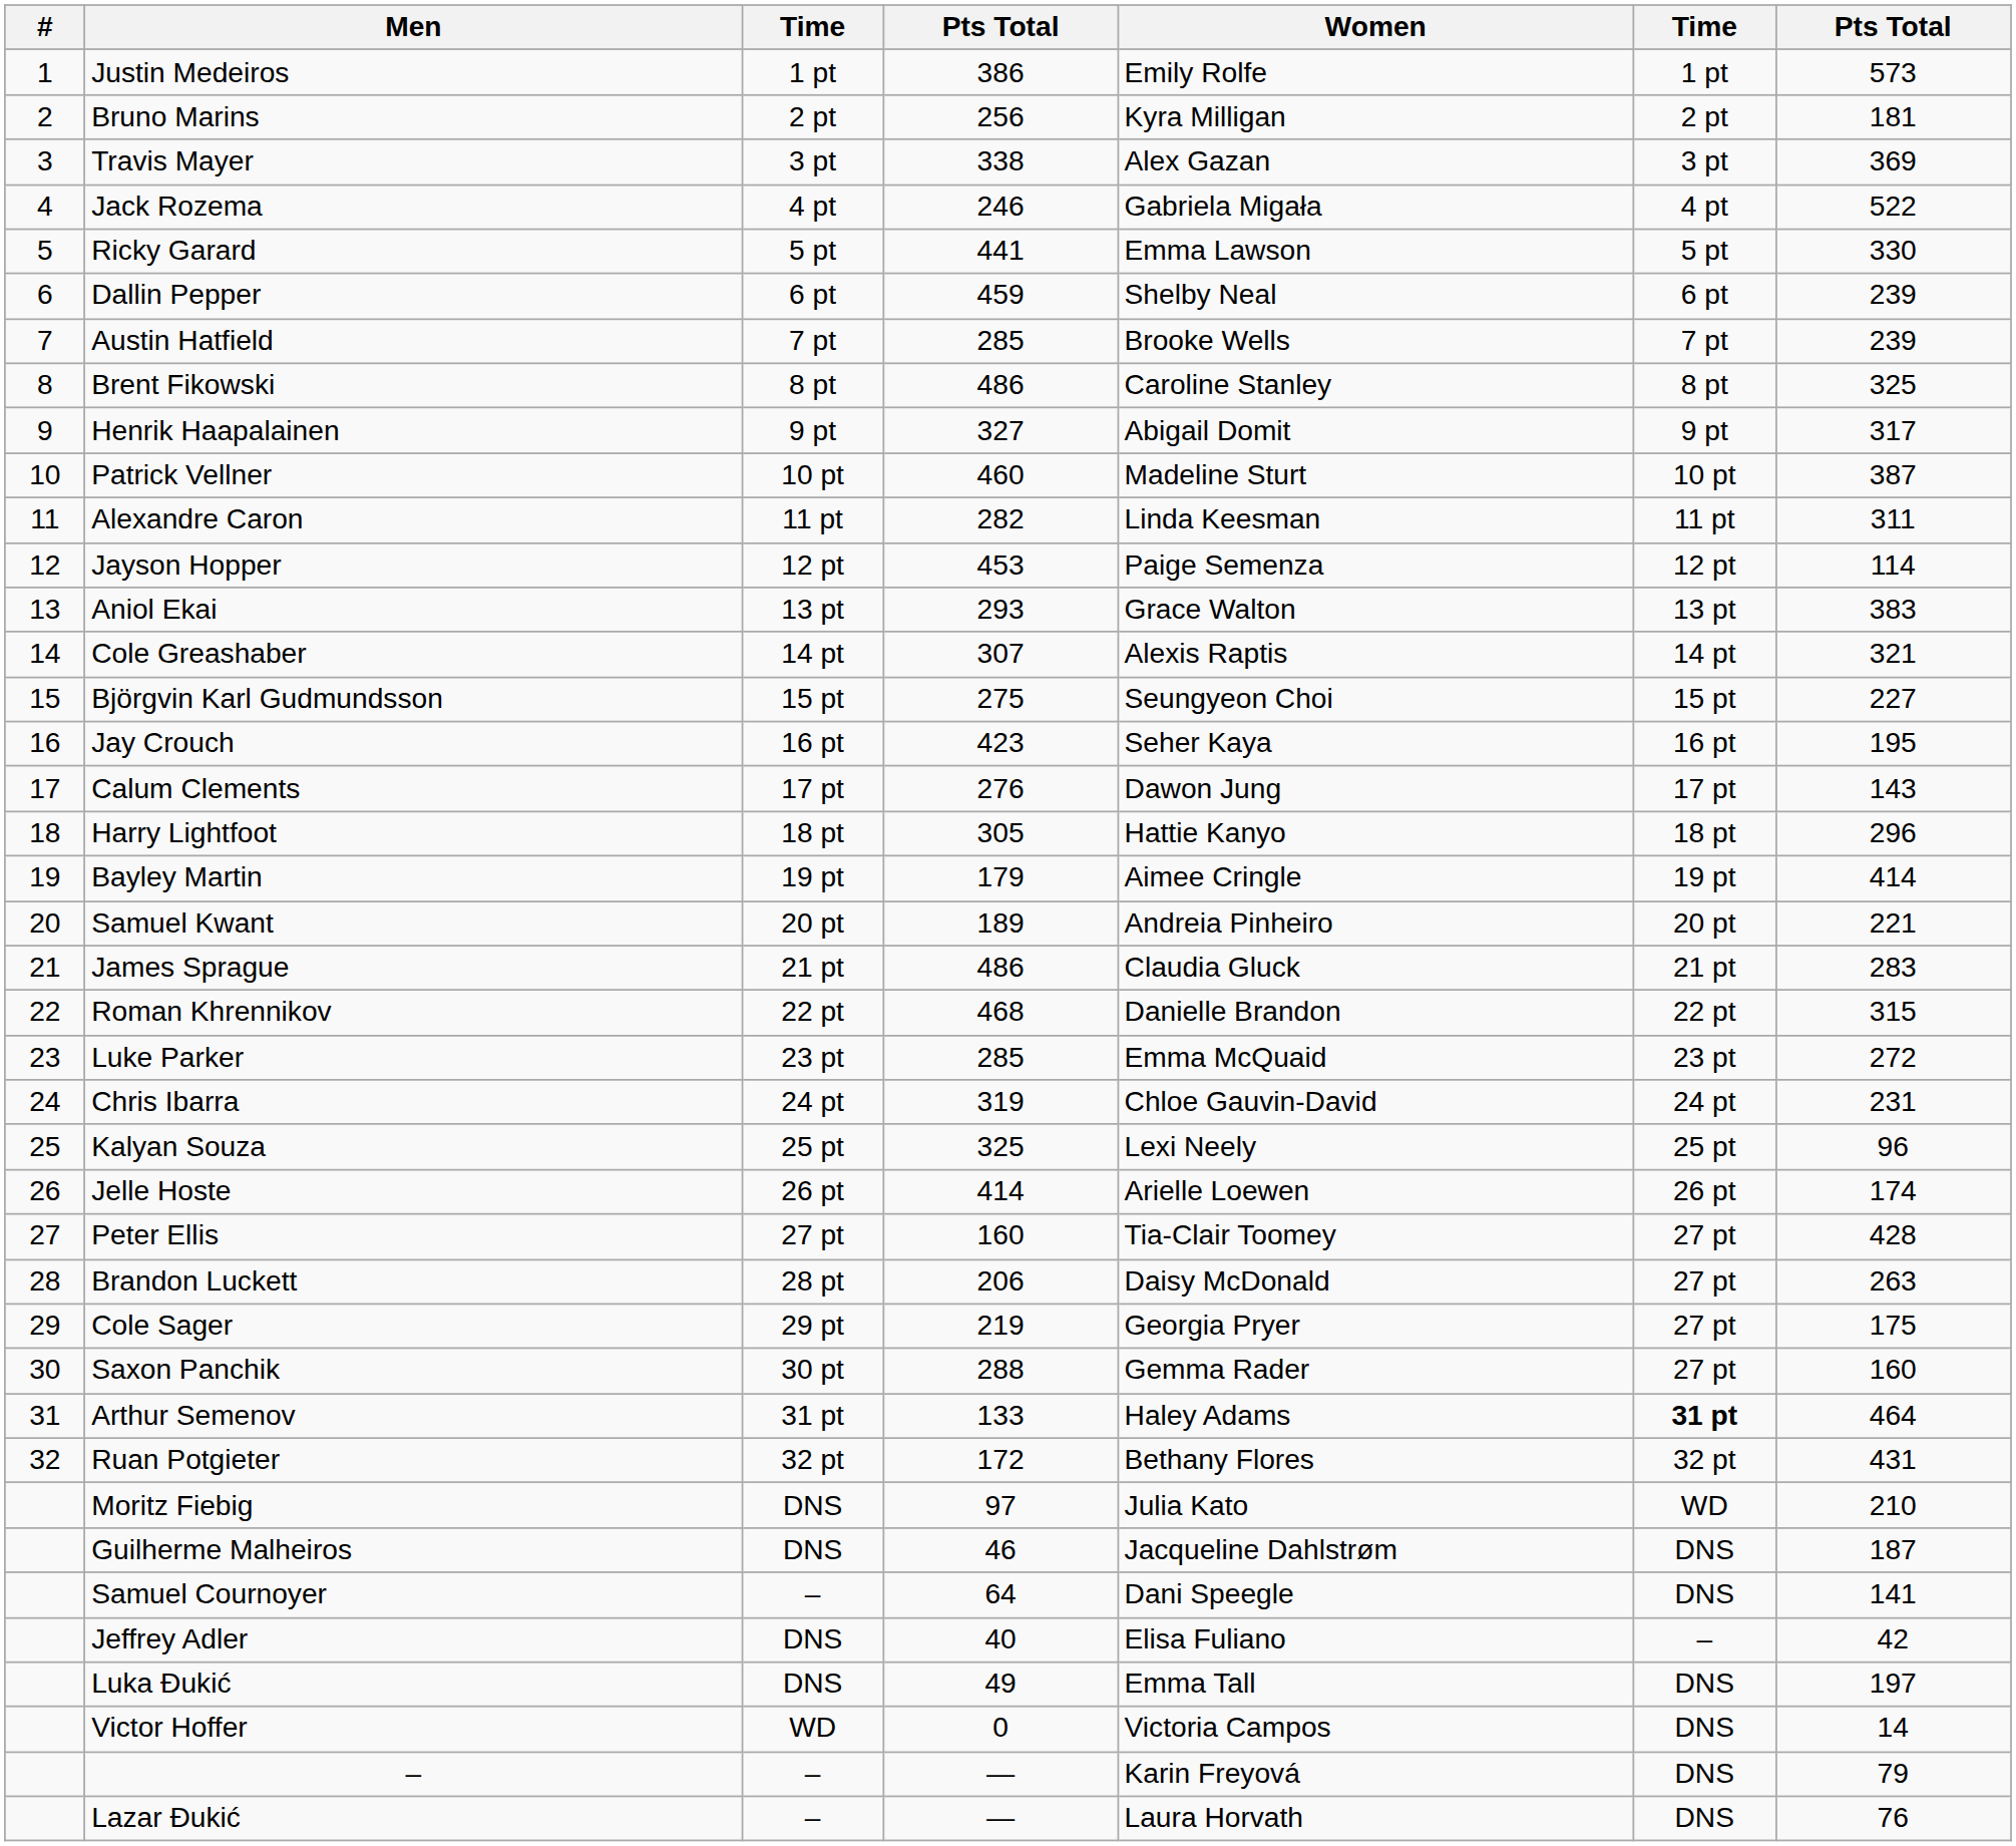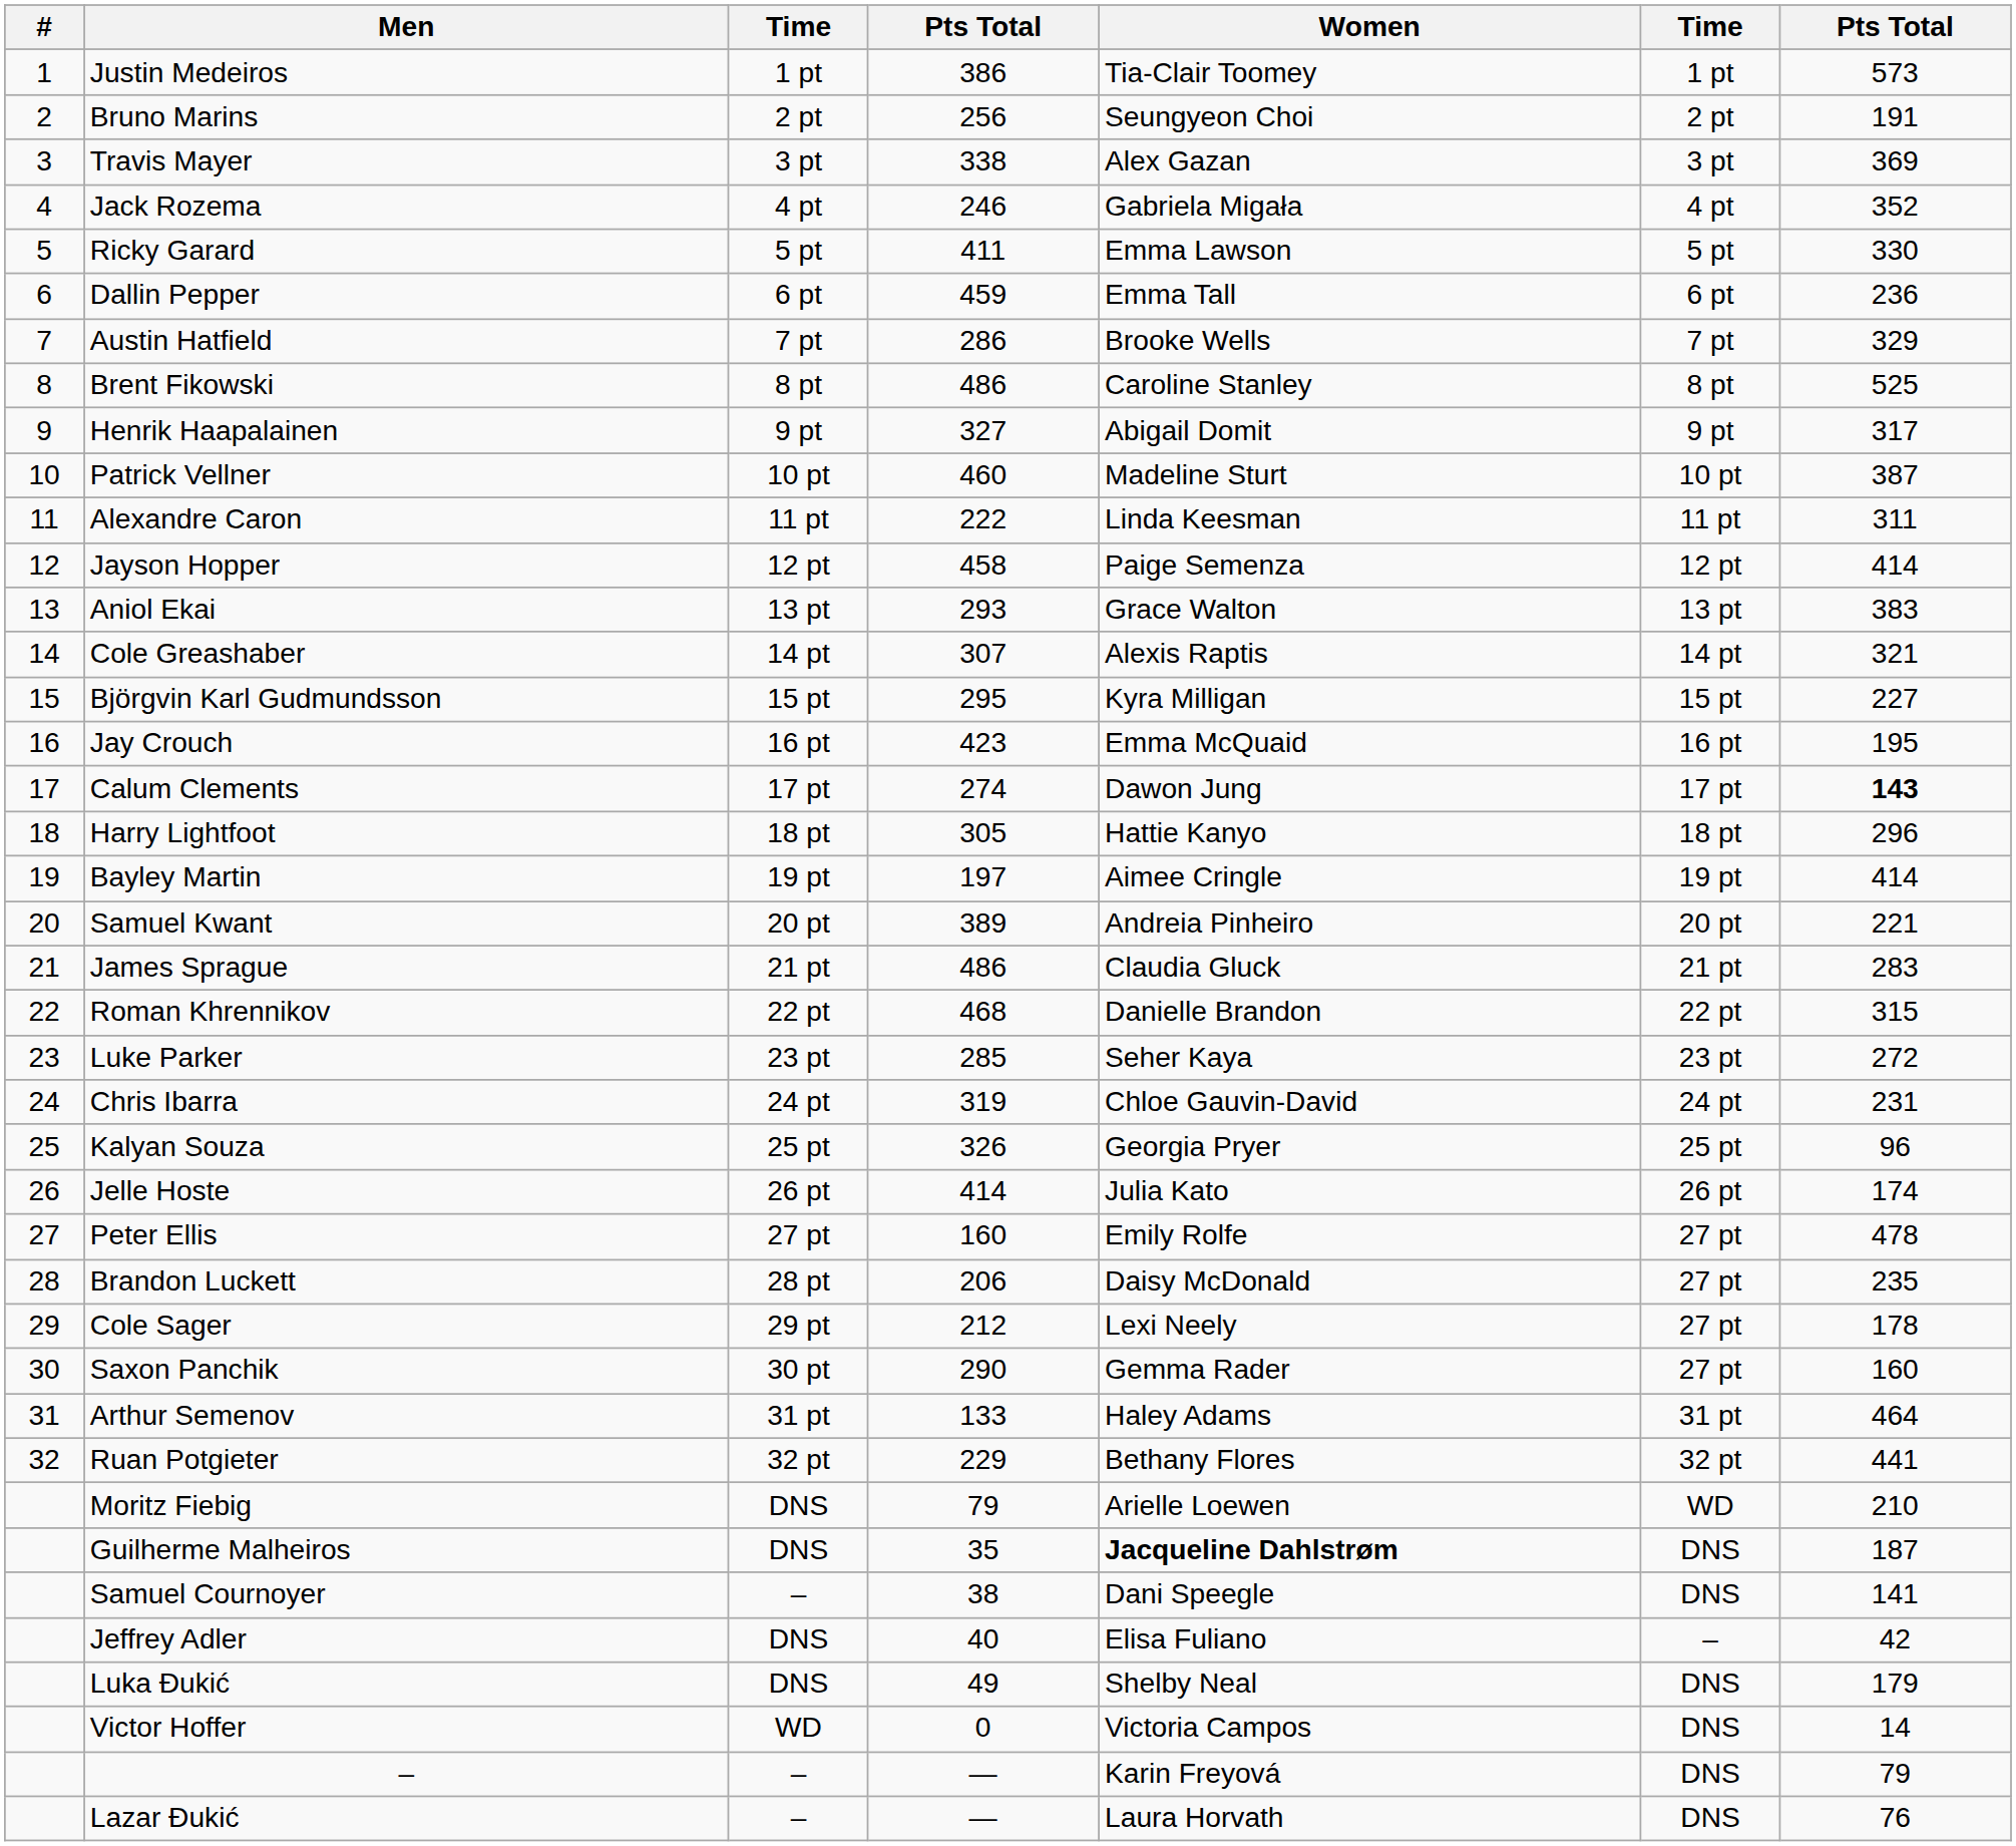Justin Medeiros | Women: Emily Rolfe -> Tia-Clair Toomey
Bruno Marins | Women: Kyra Milligan -> Seungyeon Choi
Bruno Marins | column 7: 181 -> 191
Jack Rozema | column 7: 522 -> 352
Ricky Garard | column 4: 441 -> 411
Dallin Pepper | Women: Shelby Neal -> Emma Tall
Dallin Pepper | column 7: 239 -> 236
Austin Hatfield | column 4: 285 -> 286
Austin Hatfield | column 7: 239 -> 329
Brent Fikowski | column 7: 325 -> 525
Alexandre Caron | column 4: 282 -> 222
Jayson Hopper | column 4: 453 -> 458
Jayson Hopper | column 7: 114 -> 414
Björgvin Karl Gudmundsson | column 4: 275 -> 295
Björgvin Karl Gudmundsson | Women: Seungyeon Choi -> Kyra Milligan
Jay Crouch | Women: Seher Kaya -> Emma McQuaid
Calum Clements | column 4: 276 -> 274
Calum Clements | column 7: normal -> bold
Bayley Martin | column 4: 179 -> 197
Samuel Kwant | column 4: 189 -> 389
Luke Parker | Women: Emma McQuaid -> Seher Kaya
Kalyan Souza | column 4: 325 -> 326
Kalyan Souza | Women: Lexi Neely -> Georgia Pryer
Jelle Hoste | Women: Arielle Loewen -> Julia Kato
Peter Ellis | Women: Tia-Clair Toomey -> Emily Rolfe
Peter Ellis | column 7: 428 -> 478
Brandon Luckett | column 7: 263 -> 235
Cole Sager | column 4: 219 -> 212
Cole Sager | Women: Georgia Pryer -> Lexi Neely
Cole Sager | column 7: 175 -> 178
Saxon Panchik | column 4: 288 -> 290
Arthur Semenov | column 6: bold -> normal
Ruan Potgieter | column 4: 172 -> 229
Ruan Potgieter | column 7: 431 -> 441
Moritz Fiebig | column 4: 97 -> 79
Moritz Fiebig | Women: Julia Kato -> Arielle Loewen
Guilherme Malheiros | column 4: 46 -> 35
Guilherme Malheiros | Women: normal -> bold
Samuel Cournoyer | column 4: 64 -> 38
Luka Đukić | Women: Emma Tall -> Shelby Neal
Luka Đukić | column 7: 197 -> 179
